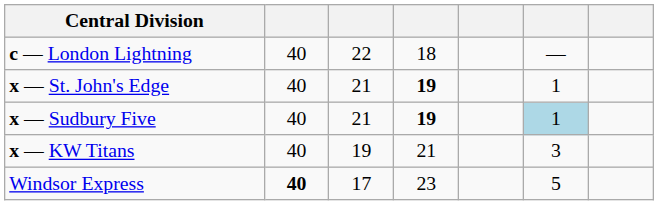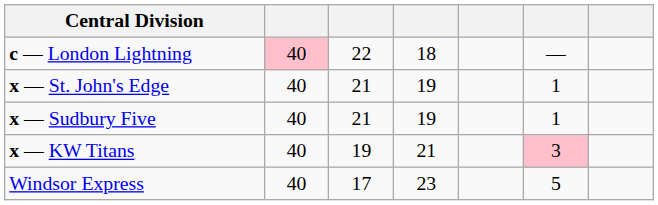c — London Lightning | column 2: no background -> pink background
x — St. John's Edge | column 4: bold -> normal
x — Sudbury Five | column 4: bold -> normal
x — Sudbury Five | column 6: lightblue background -> no background
x — KW Titans | column 6: no background -> pink background
Windsor Express | column 2: bold -> normal
